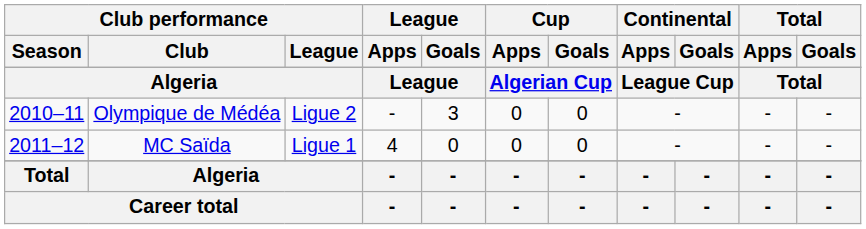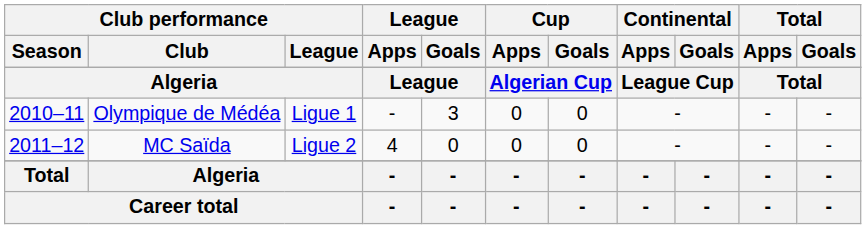Olympique de Médéa | Club performance / League: Ligue 2 -> Ligue 1
MC Saïda | Club performance / League: Ligue 1 -> Ligue 2
